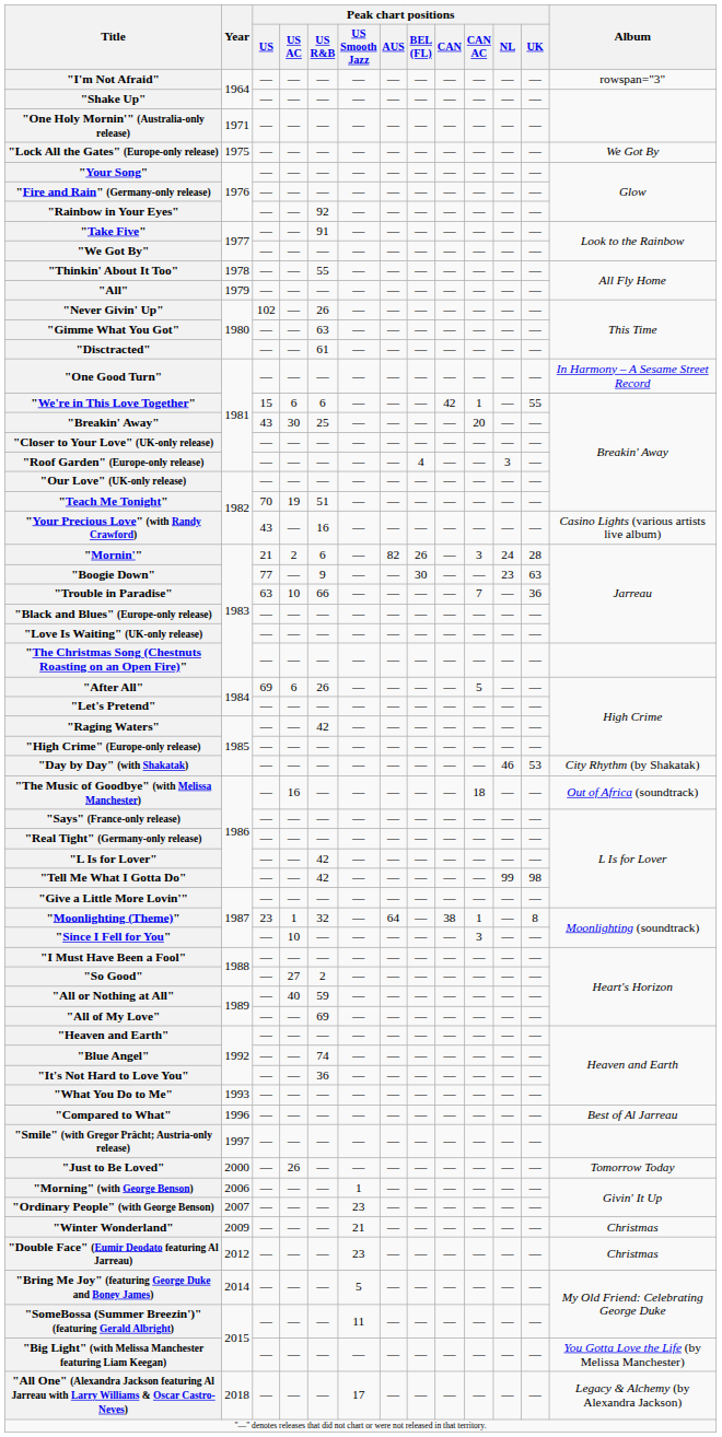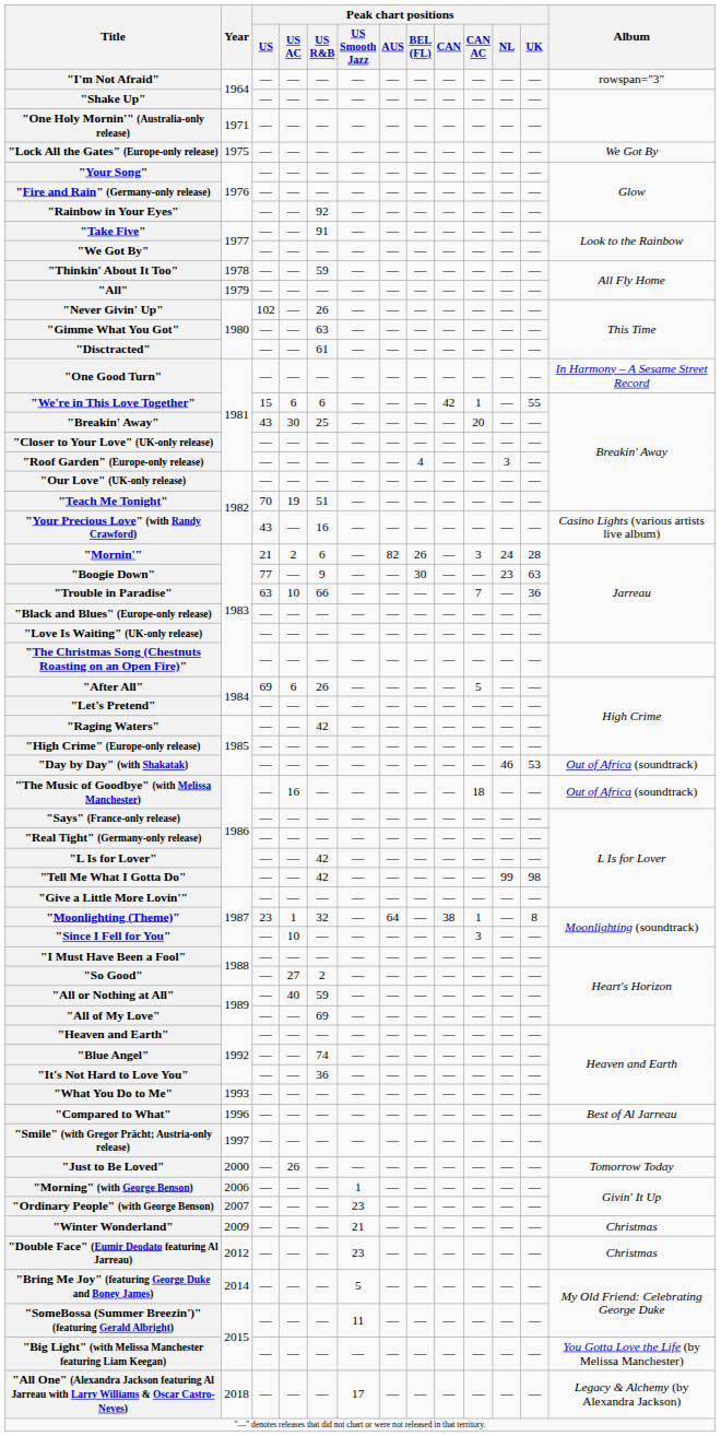"Thinkin' About It Too" | Peak chart positions / US R&B: 55 -> 59
"Day by Day" (with Shakatak) | Album: City Rhythm (by Shakatak) -> Out of Africa (soundtrack)
